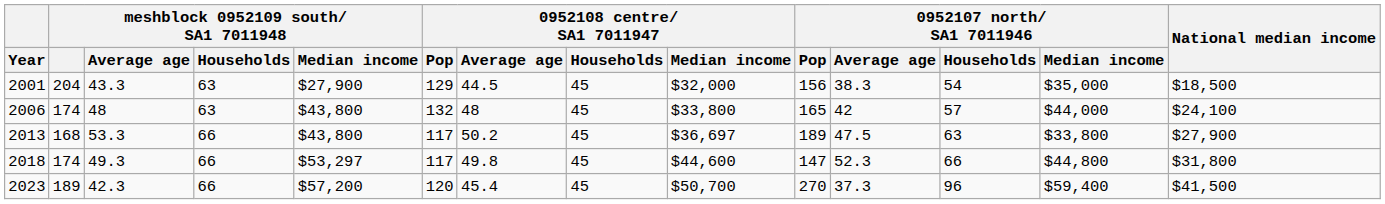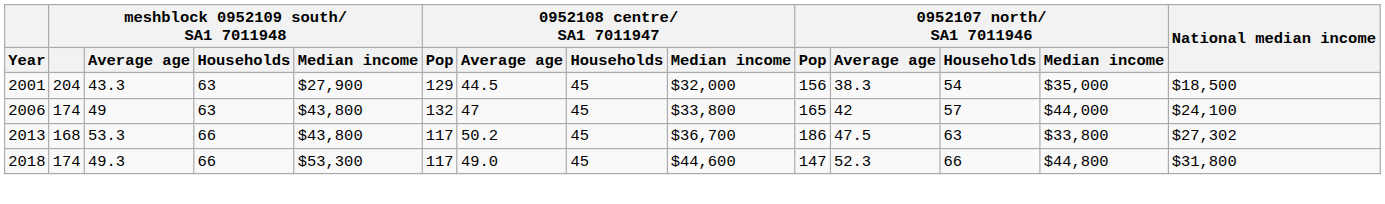2006 | meshblock 0952109 south/ SA1 7011948 / Average age: 48 -> 49
2006 | 0952108 centre/ SA1 7011947 / Average age: 48 -> 47
2013 | 0952108 centre/ SA1 7011947 / Median income: $36,697 -> $36,700
2013 | 0952107 north/ SA1 7011946 / Pop: 189 -> 186
2013 | National median income: $27,900 -> $27,302
2018 | meshblock 0952109 south/ SA1 7011948 / Median income: $53,297 -> $53,300
2018 | 0952108 centre/ SA1 7011947 / Average age: 49.8 -> 49.0
- row: 2023 | 189 | 42.3 | 66 | $57,200 | 120 | 45.4 | 45 | $50,700 | 270 | 37.3 | 96 | $59,400 | $41,500
